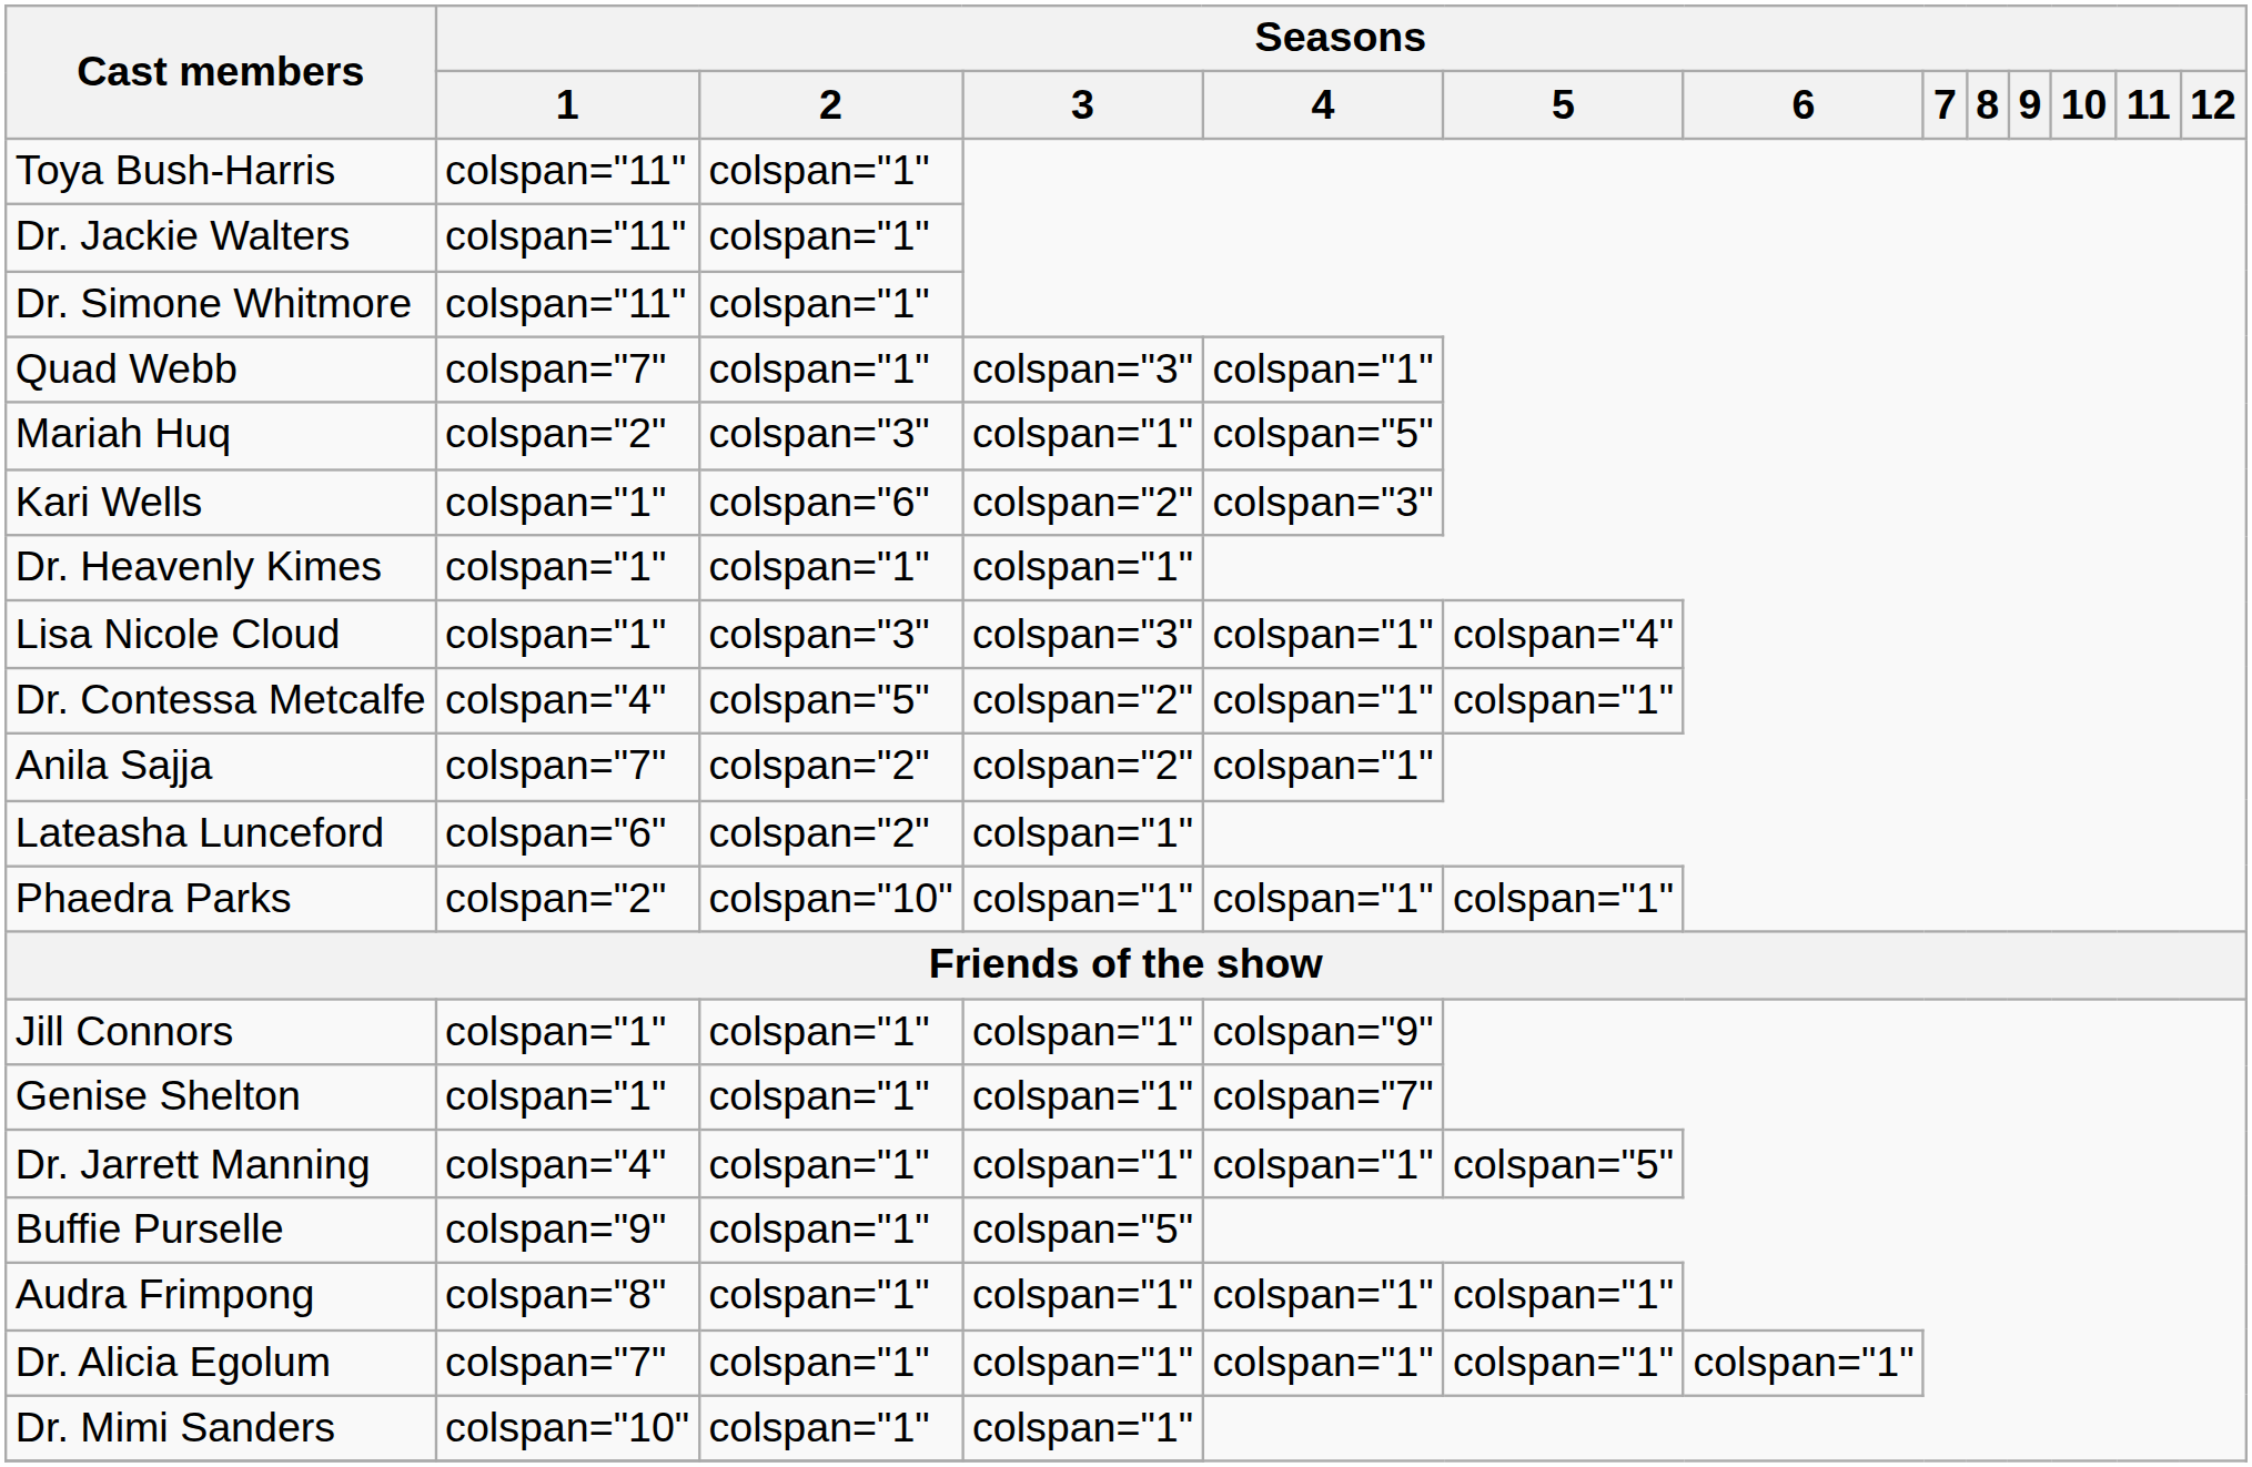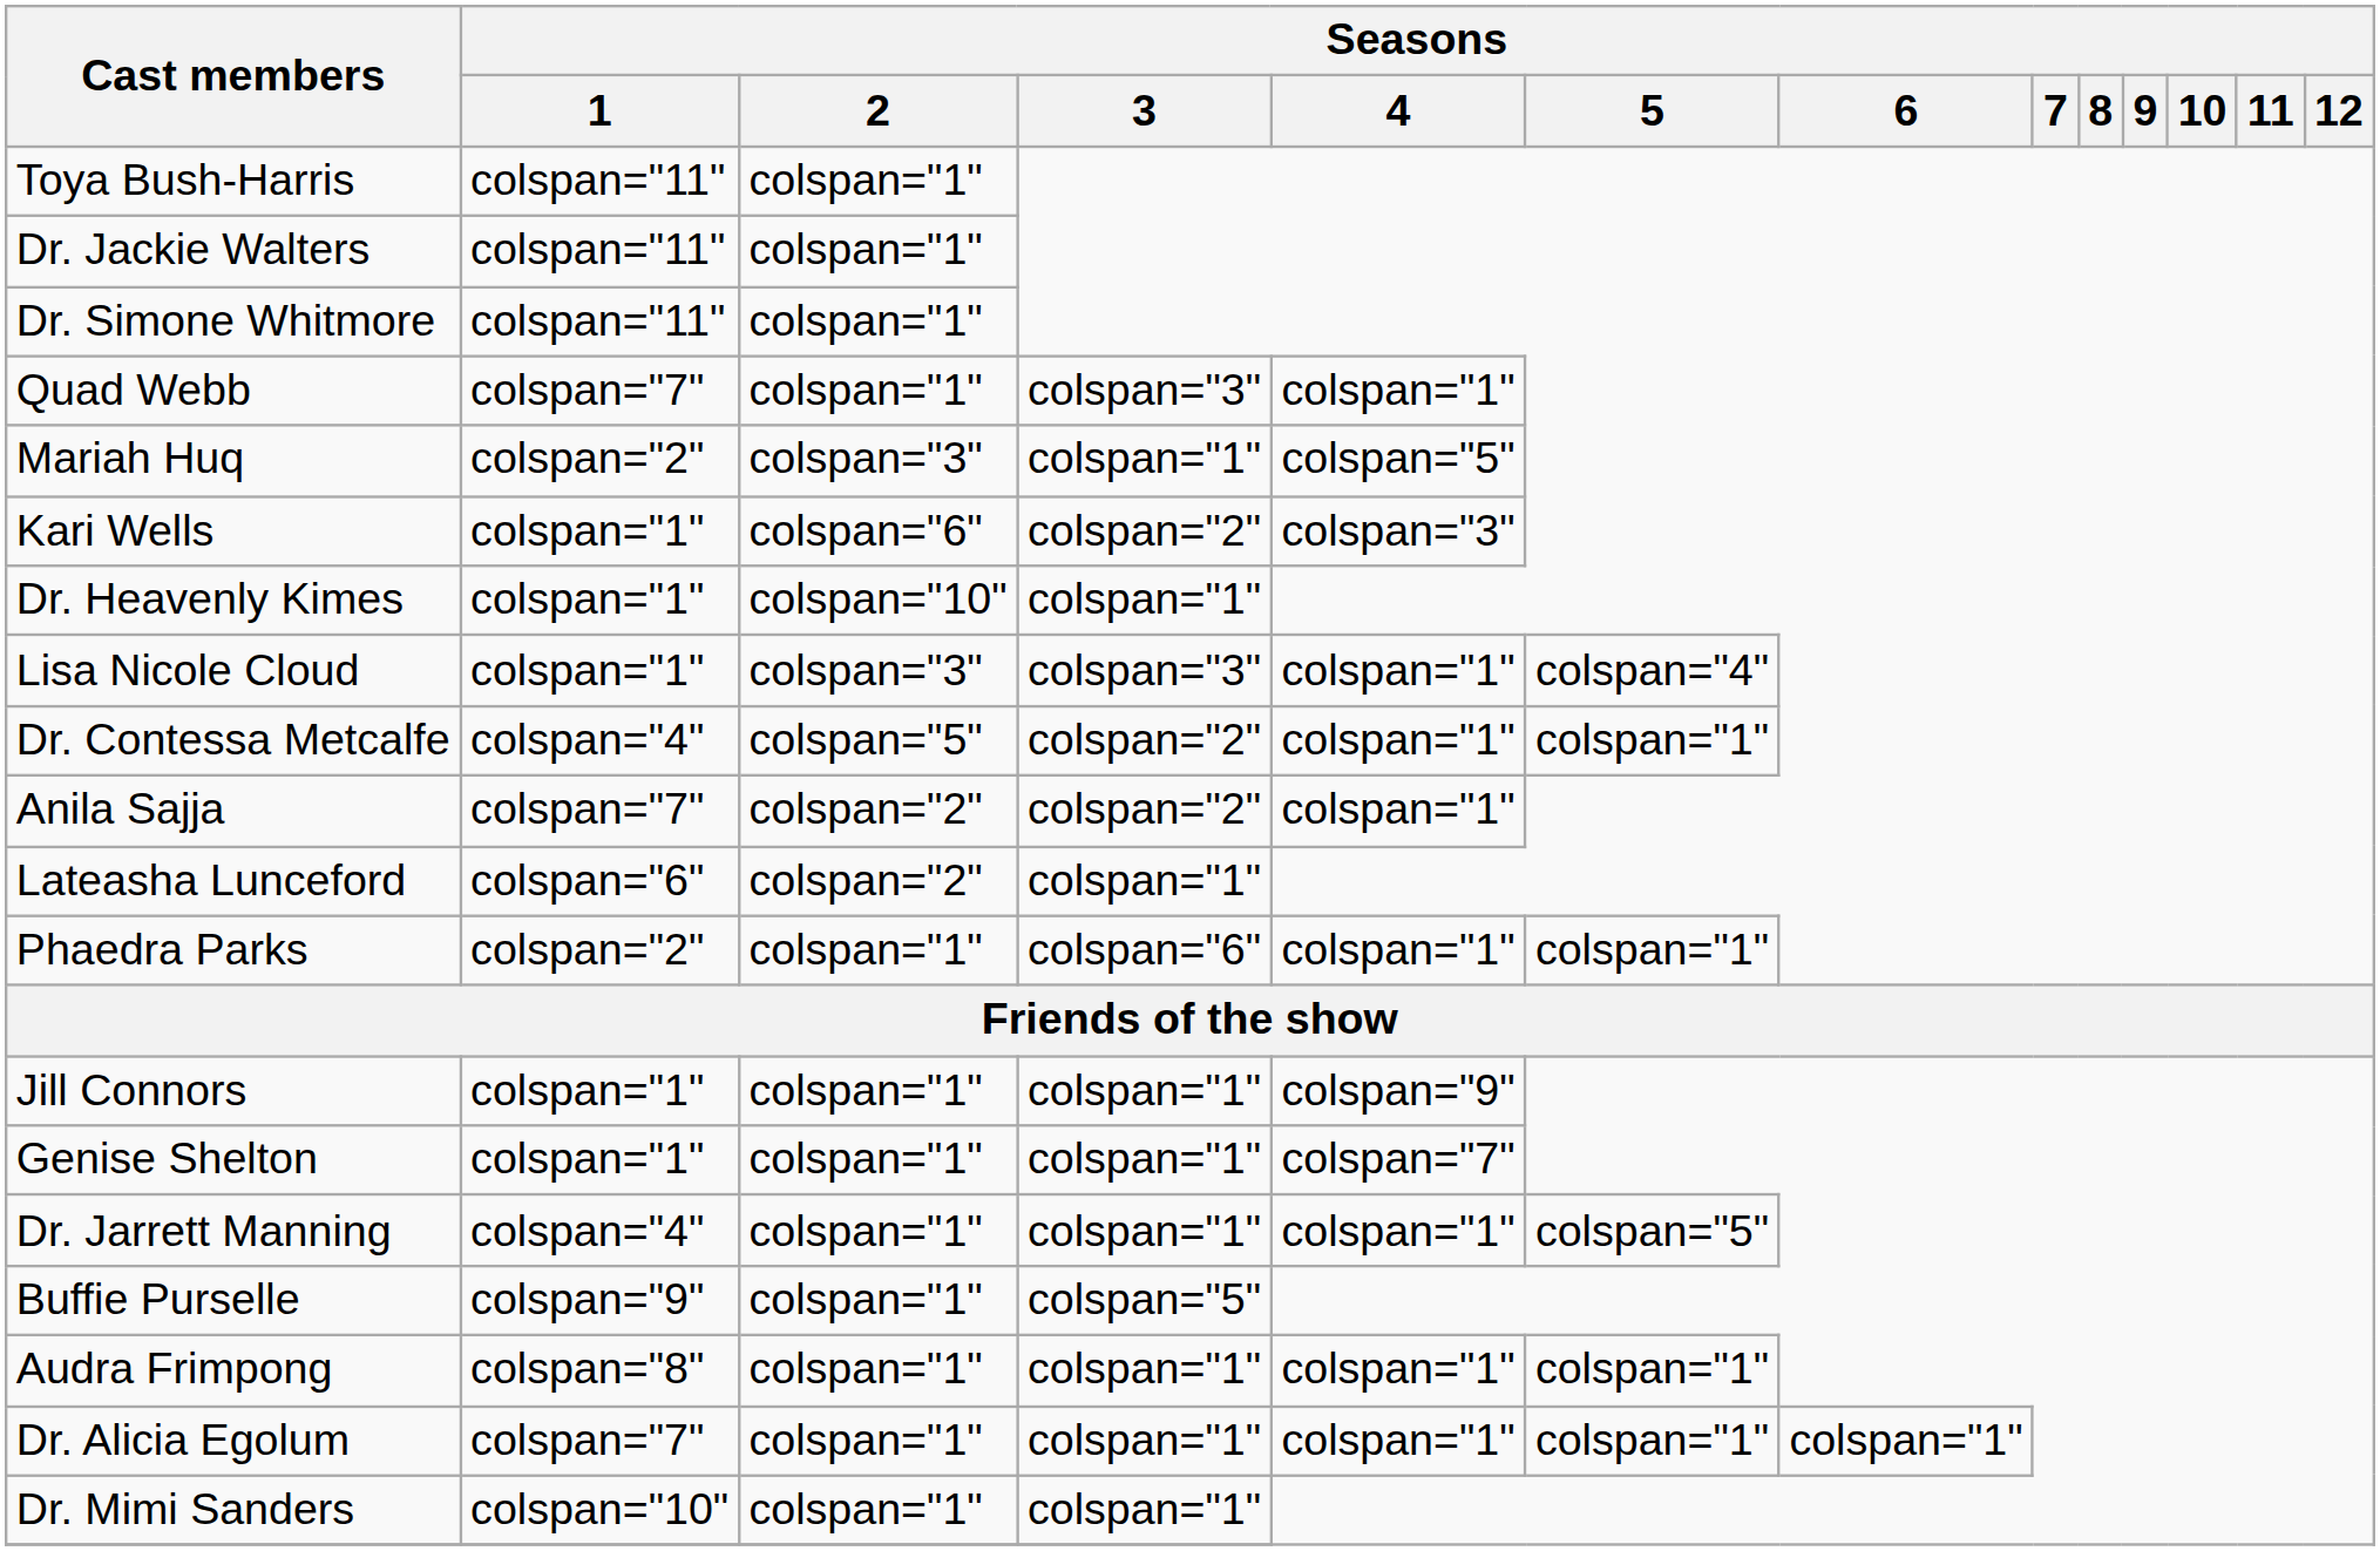Dr. Heavenly Kimes | Seasons / 2: colspan="1" -> colspan="10"
Phaedra Parks | Seasons / 2: colspan="10" -> colspan="1"
Phaedra Parks | Seasons / 3: colspan="1" -> colspan="6"
